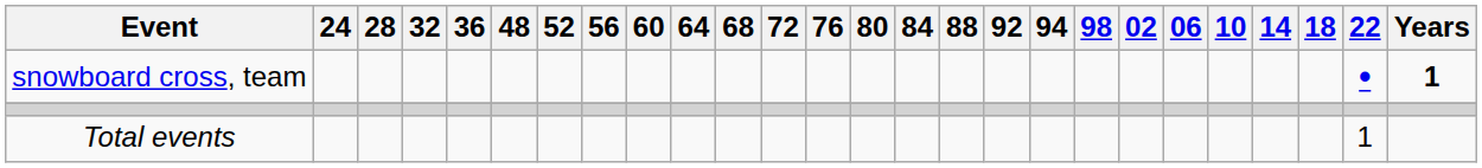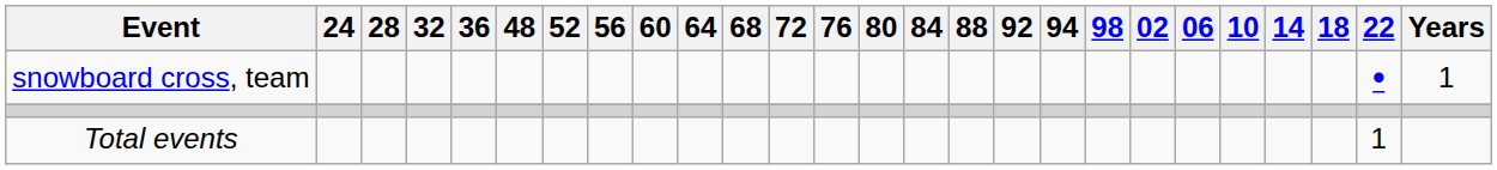snowboard cross, team | Years: bold -> normal
